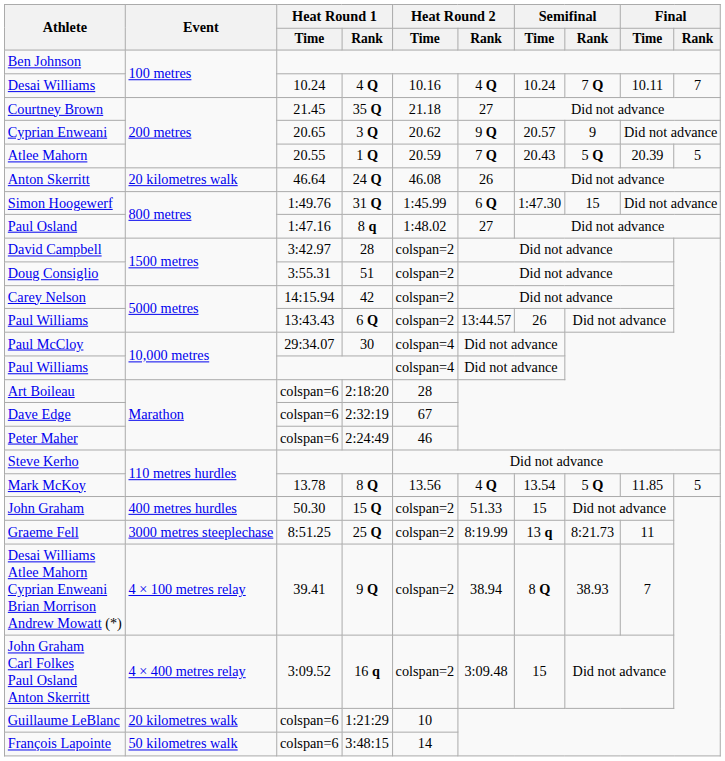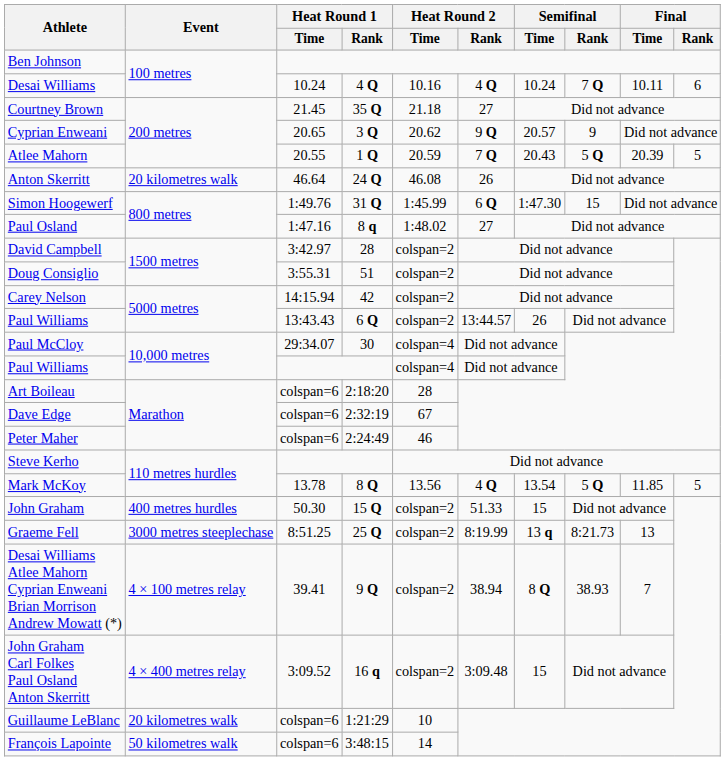Desai Williams | Final / Rank: 7 -> 6
Graeme Fell | Final / Time: 11 -> 13
